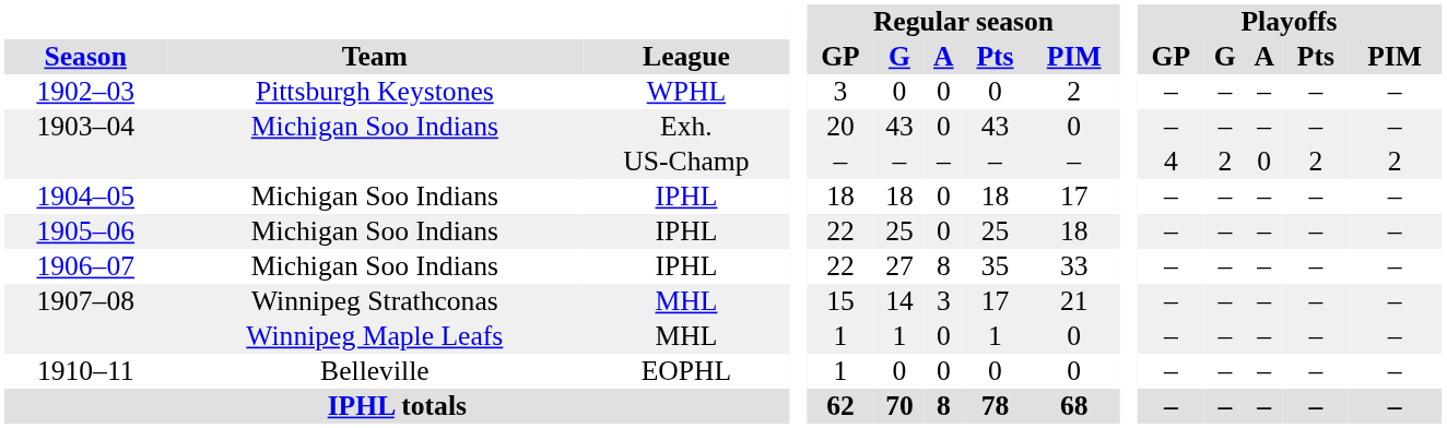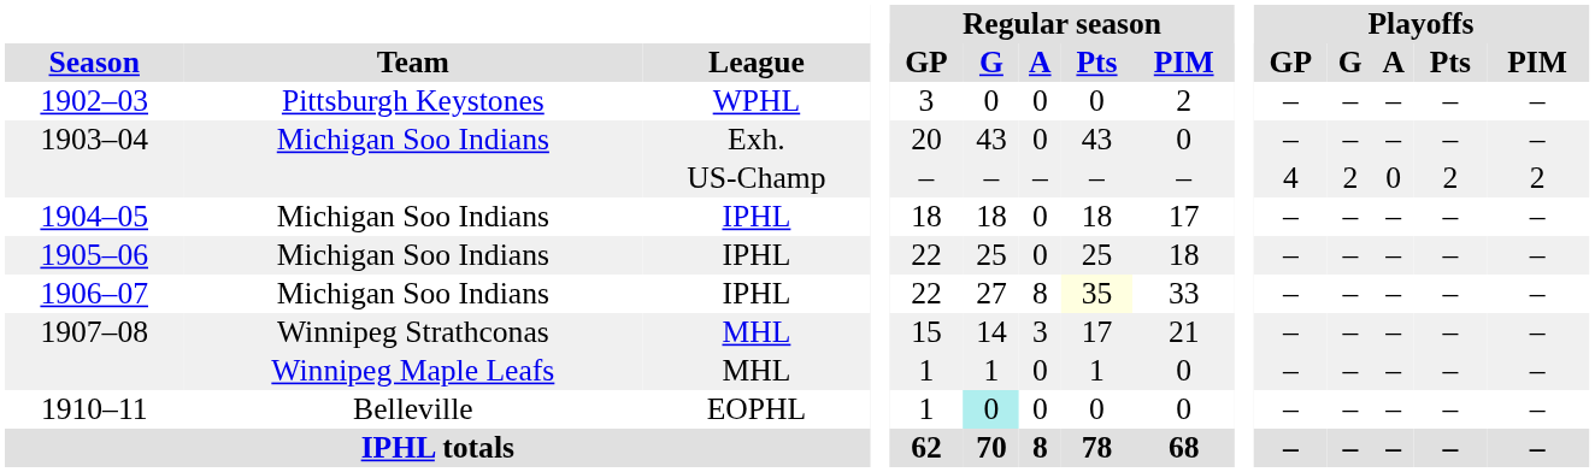1906–07 | Regular season / Pts: no background -> lightyellow background
1910–11 | Regular season / G: no background -> paleturquoise background
